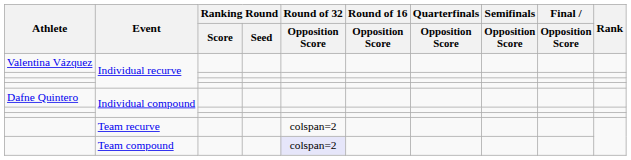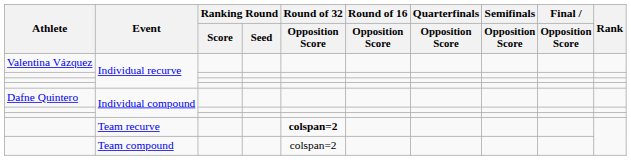Team recurve | Round of 32 / Opposition Score: normal -> bold
Team compound | Round of 32 / Opposition Score: lavender background -> no background
